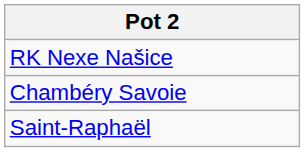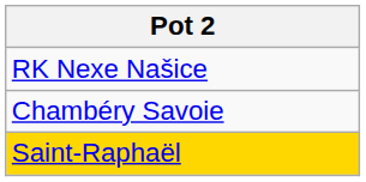row 4 | column 1: no background -> gold background
